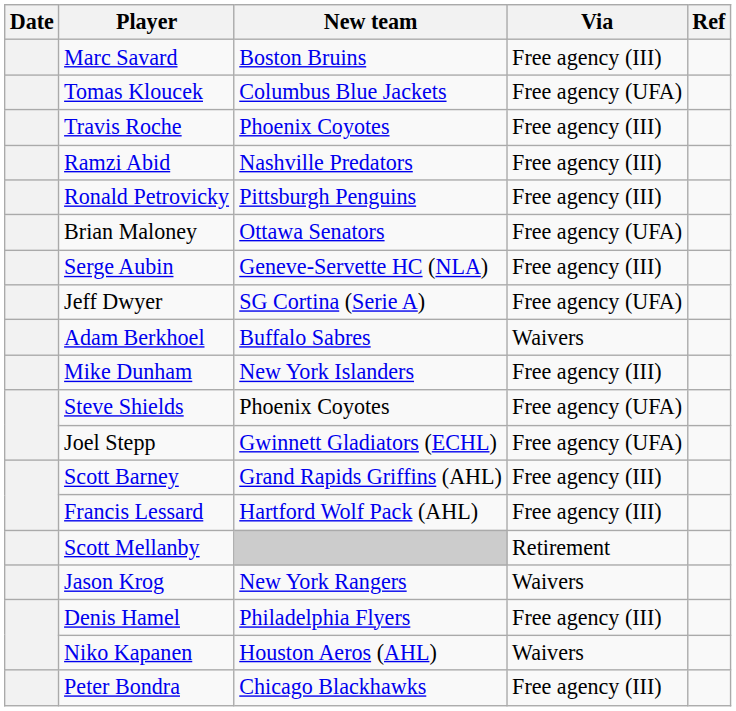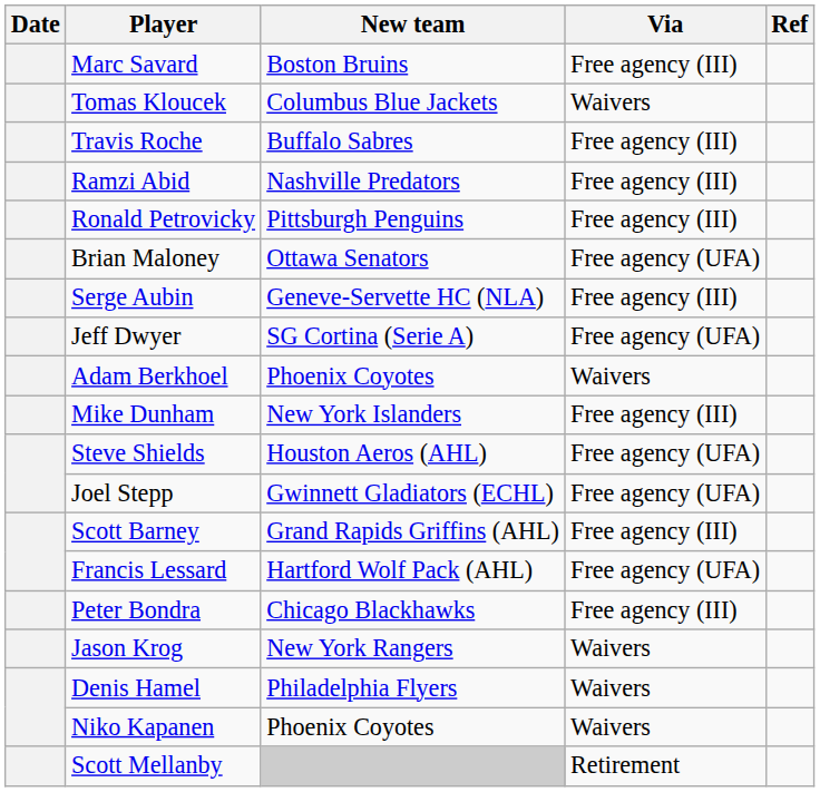Tomas Kloucek | Via: Free agency (UFA) -> Waivers
Travis Roche | New team: Phoenix Coyotes -> Buffalo Sabres
Adam Berkhoel | New team: Buffalo Sabres -> Phoenix Coyotes
Steve Shields | New team: Phoenix Coyotes -> Houston Aeros (AHL)
Francis Lessard | Via: Free agency (III) -> Free agency (UFA)
rows swapped: Peter Bondra <-> Scott Mellanby
Denis Hamel | Via: Free agency (III) -> Waivers
Niko Kapanen | New team: Houston Aeros (AHL) -> Phoenix Coyotes
